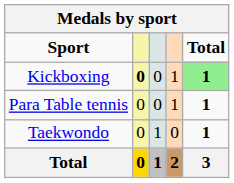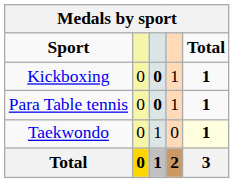Kickboxing | column 2: bold -> normal
Kickboxing | column 3: normal -> bold
Kickboxing | Total: lightgreen background -> no background
Para Table tennis | column 3: normal -> bold
Taekwondo | Total: no background -> lightyellow background
